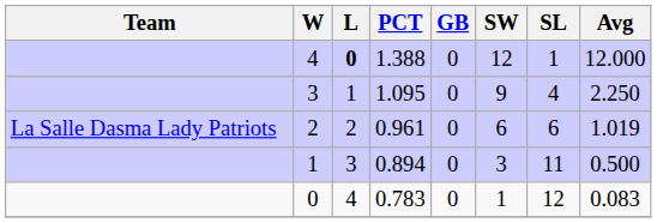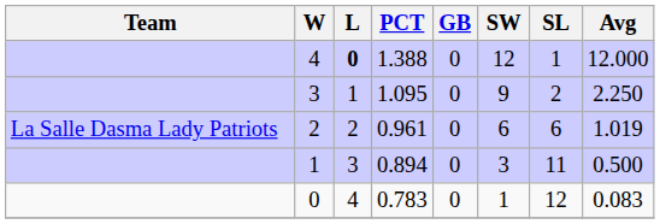row 3 | SL: 4 -> 2
